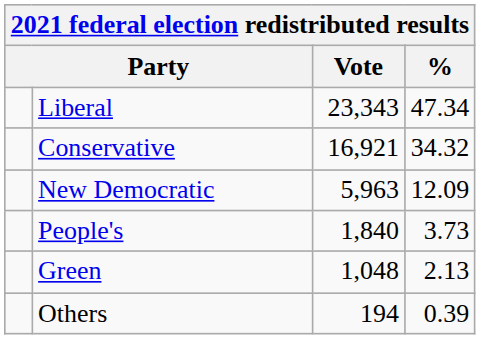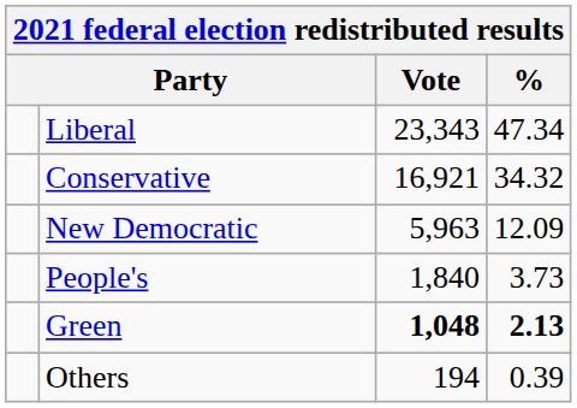Green | Vote: normal -> bold
Green | %: normal -> bold
